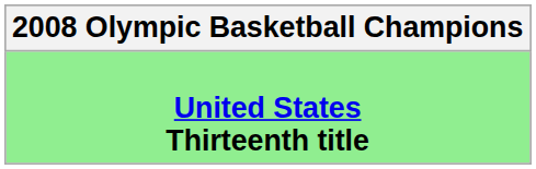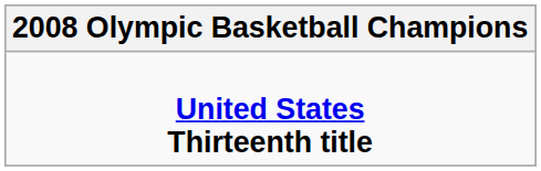row 2 | column 1: lightgreen background -> no background
